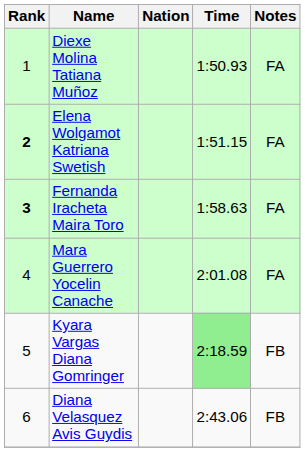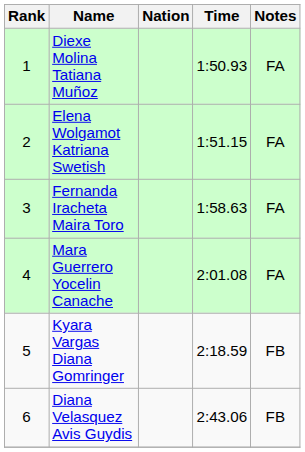Elena Wolgamot Katriana Swetish | Rank: bold -> normal
Fernanda Iracheta Maira Toro | Rank: bold -> normal
Kyara Vargas Diana Gomringer | Time: lightgreen background -> no background
